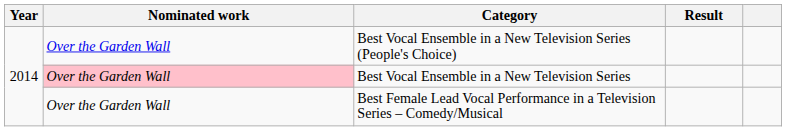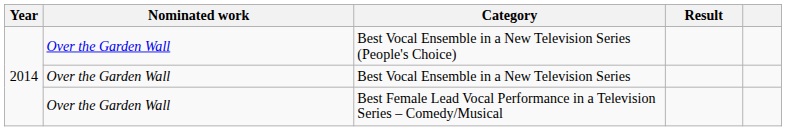Best Vocal Ensemble in a New Television Series | Nominated work: pink background -> no background
